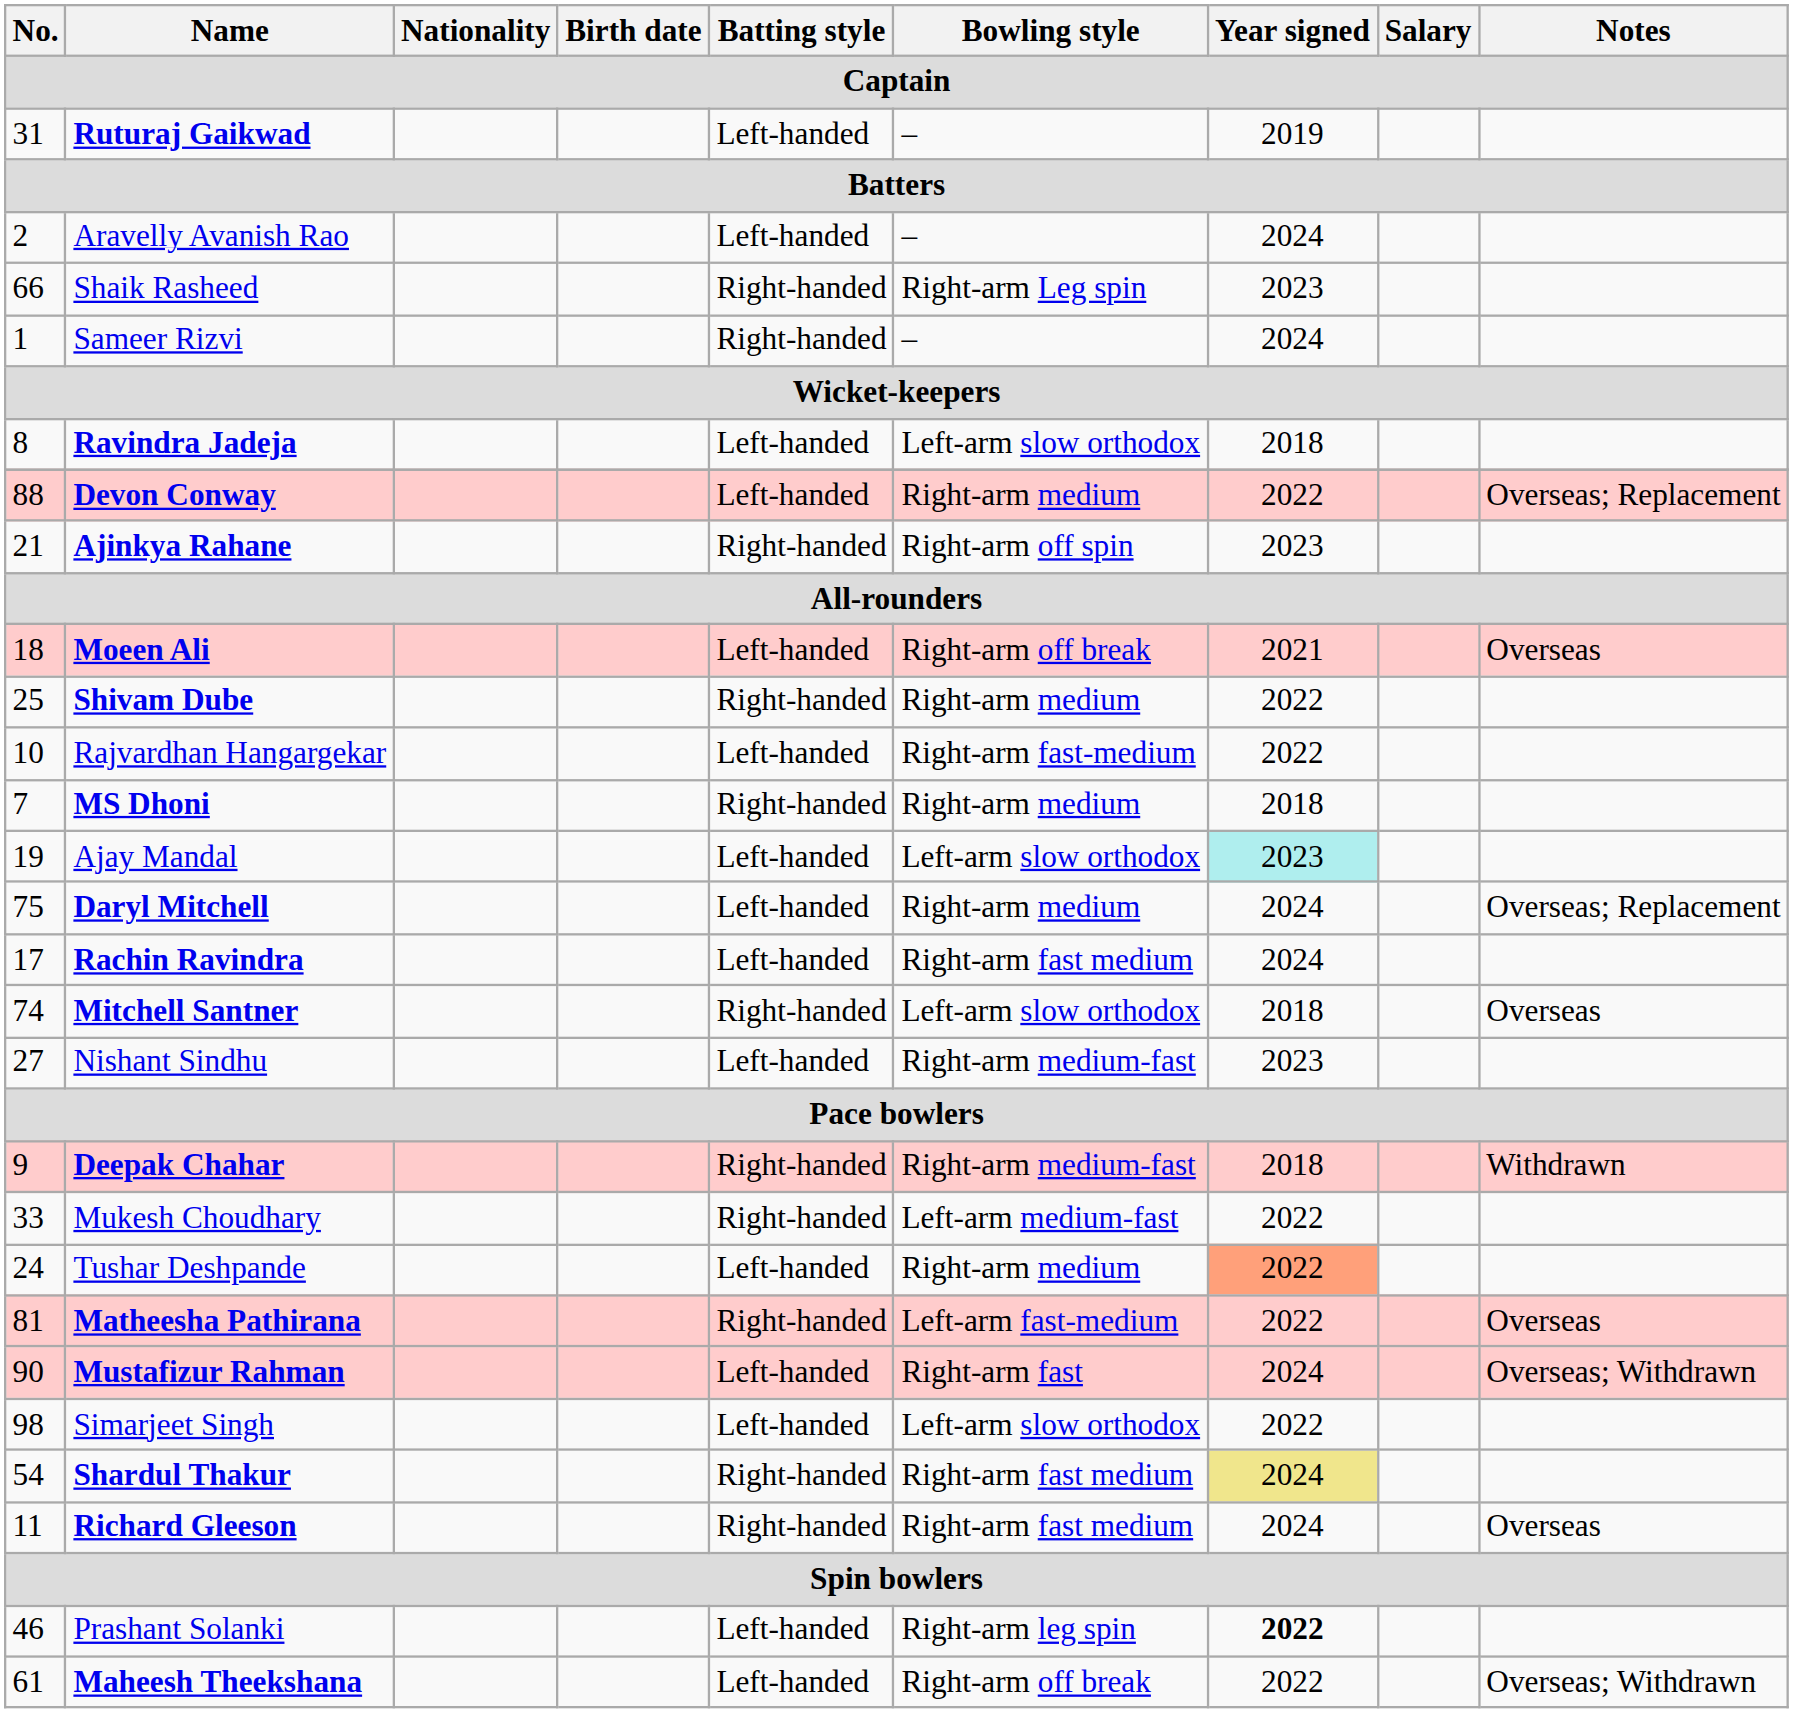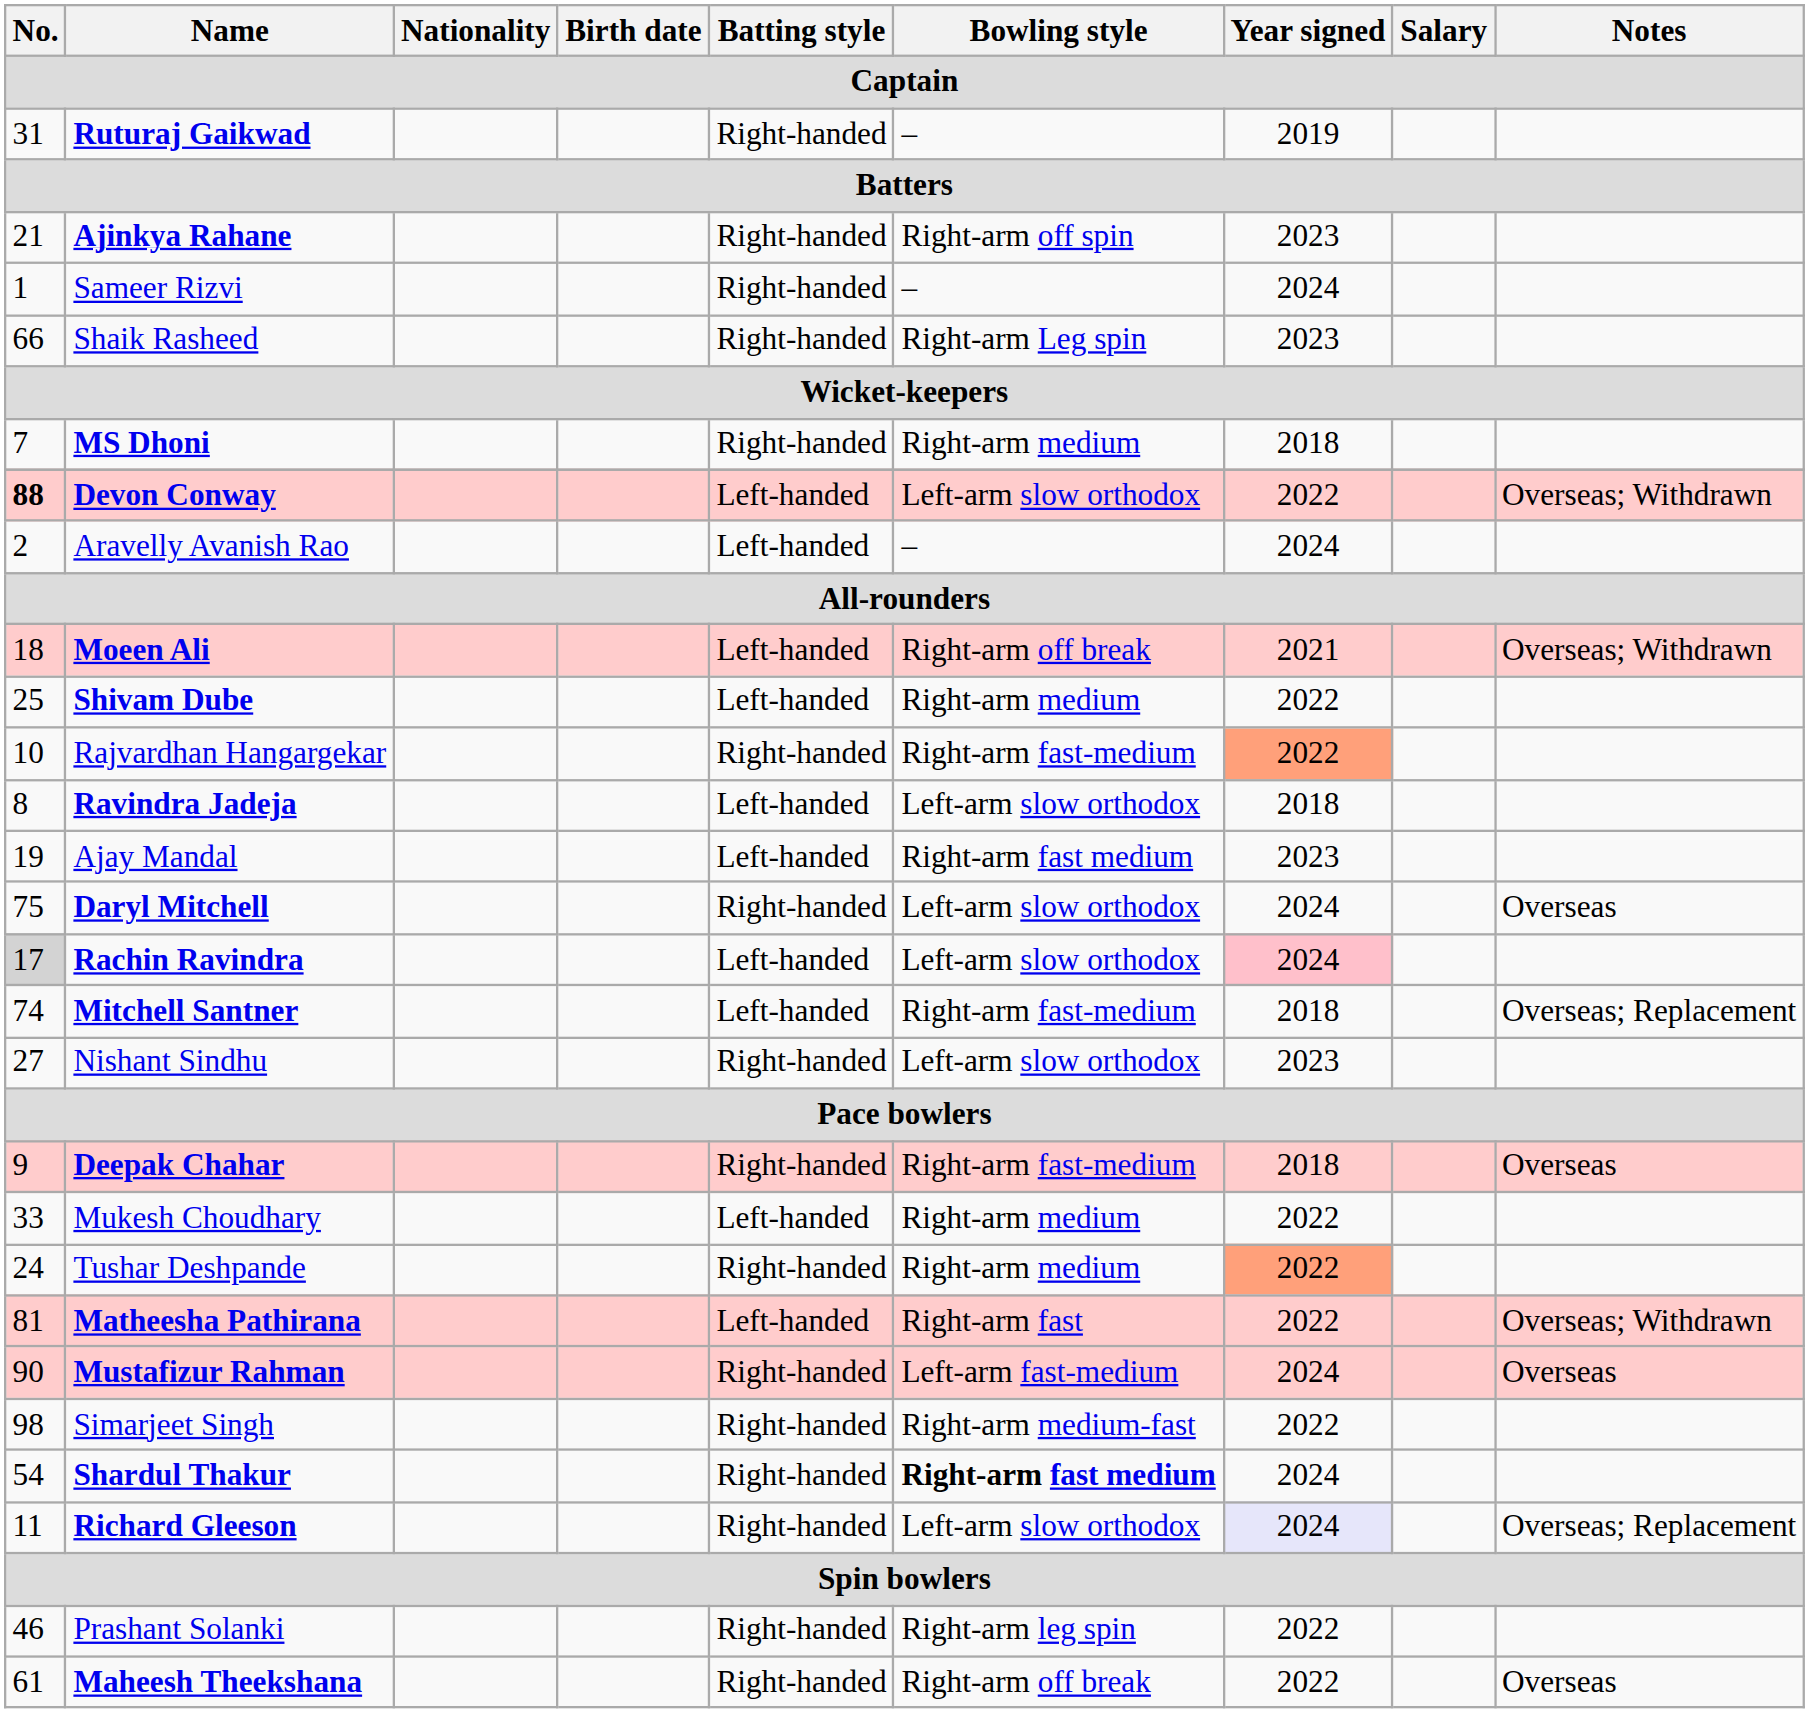Ruturaj Gaikwad | Batting style: Left-handed -> Right-handed
rows swapped: Ajinkya Rahane <-> Aravelly Avanish Rao
rows swapped: Shaik Rasheed <-> Sameer Rizvi
rows swapped: MS Dhoni <-> Ravindra Jadeja
Devon Conway | No.: normal -> bold
Devon Conway | Bowling style: Right-arm medium -> Left-arm slow orthodox
Devon Conway | Notes: Overseas; Replacement -> Overseas; Withdrawn
Moeen Ali | Notes: Overseas -> Overseas; Withdrawn
Shivam Dube | Batting style: Right-handed -> Left-handed
Rajvardhan Hangargekar | Batting style: Left-handed -> Right-handed
Rajvardhan Hangargekar | Year signed: no background -> lightsalmon background
Ajay Mandal | Bowling style: Left-arm slow orthodox -> Right-arm fast medium
Ajay Mandal | Year signed: paleturquoise background -> no background
Daryl Mitchell | Batting style: Left-handed -> Right-handed
Daryl Mitchell | Bowling style: Right-arm medium -> Left-arm slow orthodox
Daryl Mitchell | Notes: Overseas; Replacement -> Overseas
Rachin Ravindra | No.: no background -> lightgrey background
Rachin Ravindra | Bowling style: Right-arm fast medium -> Left-arm slow orthodox
Rachin Ravindra | Year signed: no background -> pink background
Mitchell Santner | Batting style: Right-handed -> Left-handed
Mitchell Santner | Bowling style: Left-arm slow orthodox -> Right-arm fast-medium
Mitchell Santner | Notes: Overseas -> Overseas; Replacement
Nishant Sindhu | Batting style: Left-handed -> Right-handed
Nishant Sindhu | Bowling style: Right-arm medium-fast -> Left-arm slow orthodox
Deepak Chahar | Bowling style: Right-arm medium-fast -> Right-arm fast-medium
Deepak Chahar | Notes: Withdrawn -> Overseas
Mukesh Choudhary | Batting style: Right-handed -> Left-handed
Mukesh Choudhary | Bowling style: Left-arm medium-fast -> Right-arm medium
Tushar Deshpande | Batting style: Left-handed -> Right-handed
Matheesha Pathirana | Batting style: Right-handed -> Left-handed
Matheesha Pathirana | Bowling style: Left-arm fast-medium -> Right-arm fast
Matheesha Pathirana | Notes: Overseas -> Overseas; Withdrawn
Mustafizur Rahman | Batting style: Left-handed -> Right-handed
Mustafizur Rahman | Bowling style: Right-arm fast -> Left-arm fast-medium
Mustafizur Rahman | Notes: Overseas; Withdrawn -> Overseas
Simarjeet Singh | Batting style: Left-handed -> Right-handed
Simarjeet Singh | Bowling style: Left-arm slow orthodox -> Right-arm medium-fast
Shardul Thakur | Bowling style: normal -> bold
Shardul Thakur | Year signed: khaki background -> no background
Richard Gleeson | Bowling style: Right-arm fast medium -> Left-arm slow orthodox
Richard Gleeson | Year signed: no background -> lavender background
Richard Gleeson | Notes: Overseas -> Overseas; Replacement
Prashant Solanki | Batting style: Left-handed -> Right-handed
Prashant Solanki | Year signed: bold -> normal
Maheesh Theekshana | Batting style: Left-handed -> Right-handed
Maheesh Theekshana | Notes: Overseas; Withdrawn -> Overseas
